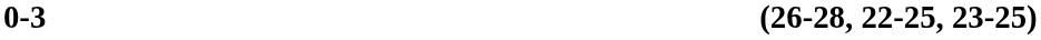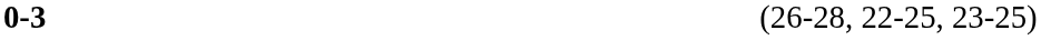row 1 | column 2: bold -> normal
